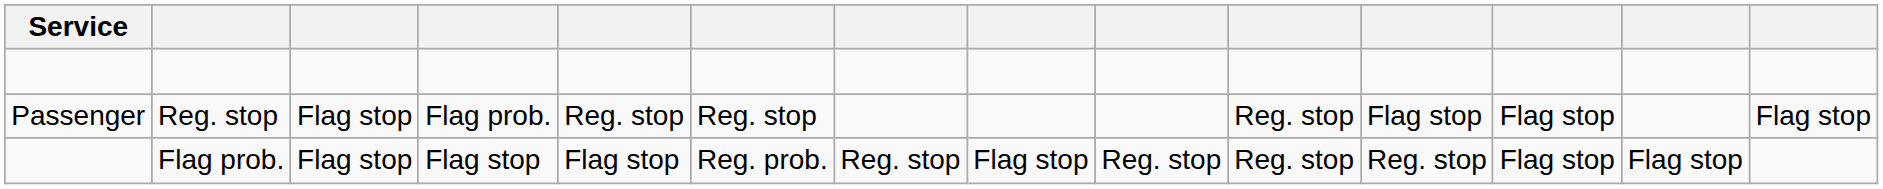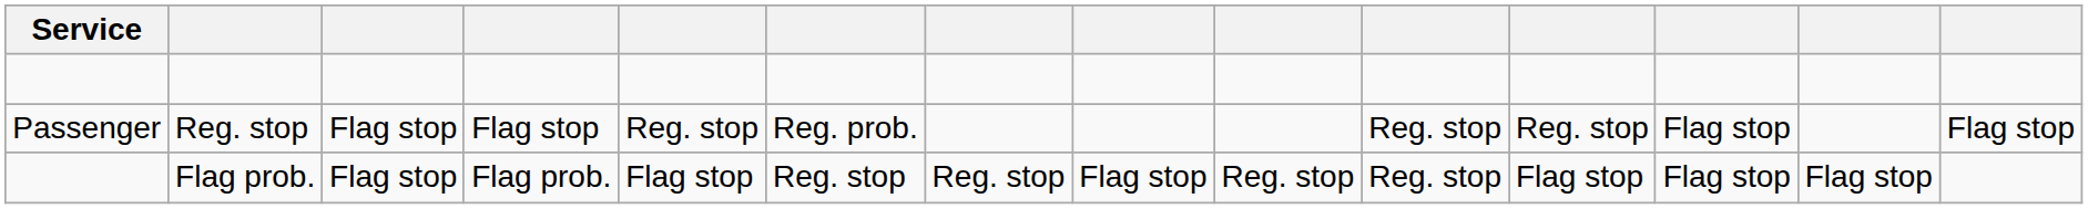row 3 | column 4: Flag prob. -> Flag stop
row 3 | column 6: Reg. stop -> Reg. prob.
row 3 | column 11: Flag stop -> Reg. stop
row 4 | column 4: Flag stop -> Flag prob.
row 4 | column 6: Reg. prob. -> Reg. stop
row 4 | column 11: Reg. stop -> Flag stop
